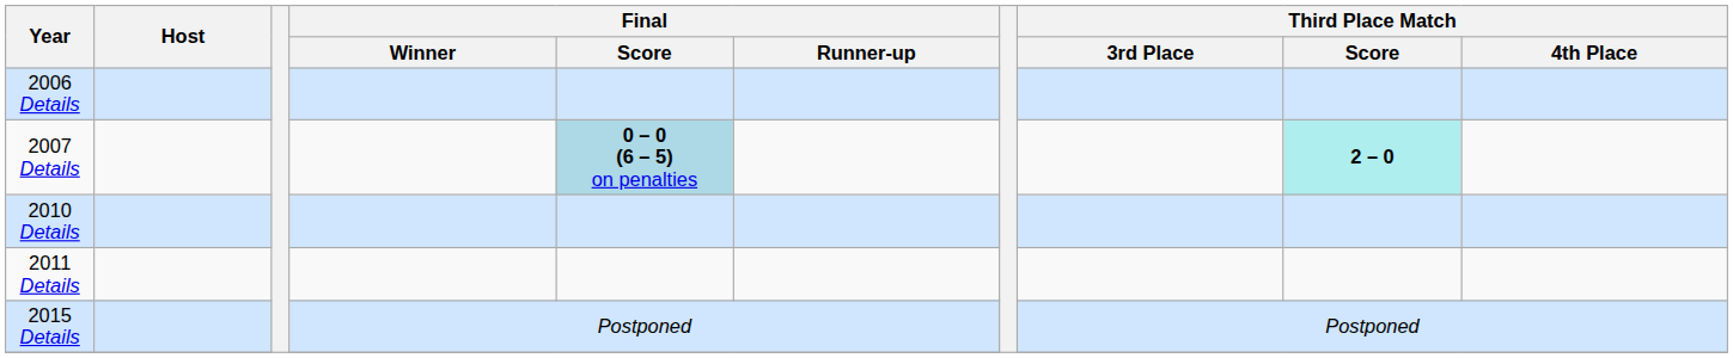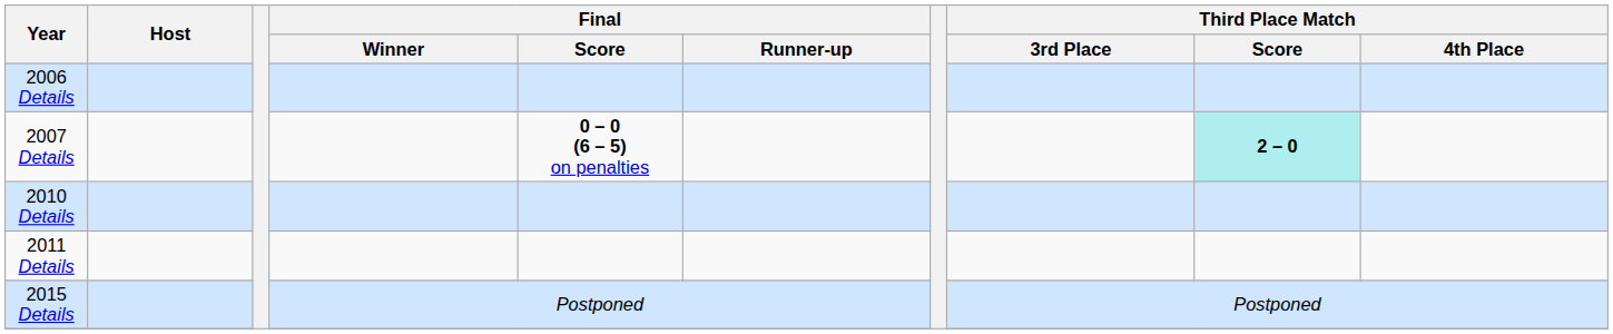2007 Details | Final / Score: lightblue background -> no background
